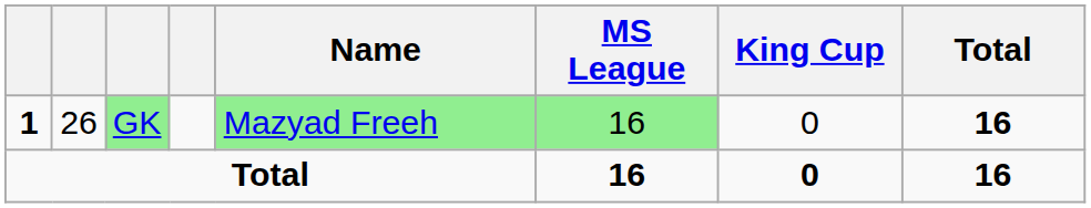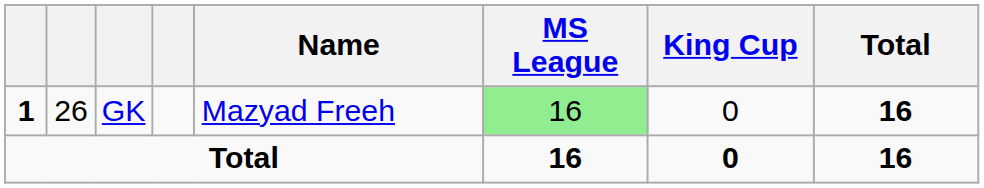1 | column 3: lightgreen background -> no background
1 | Name: lightgreen background -> no background
